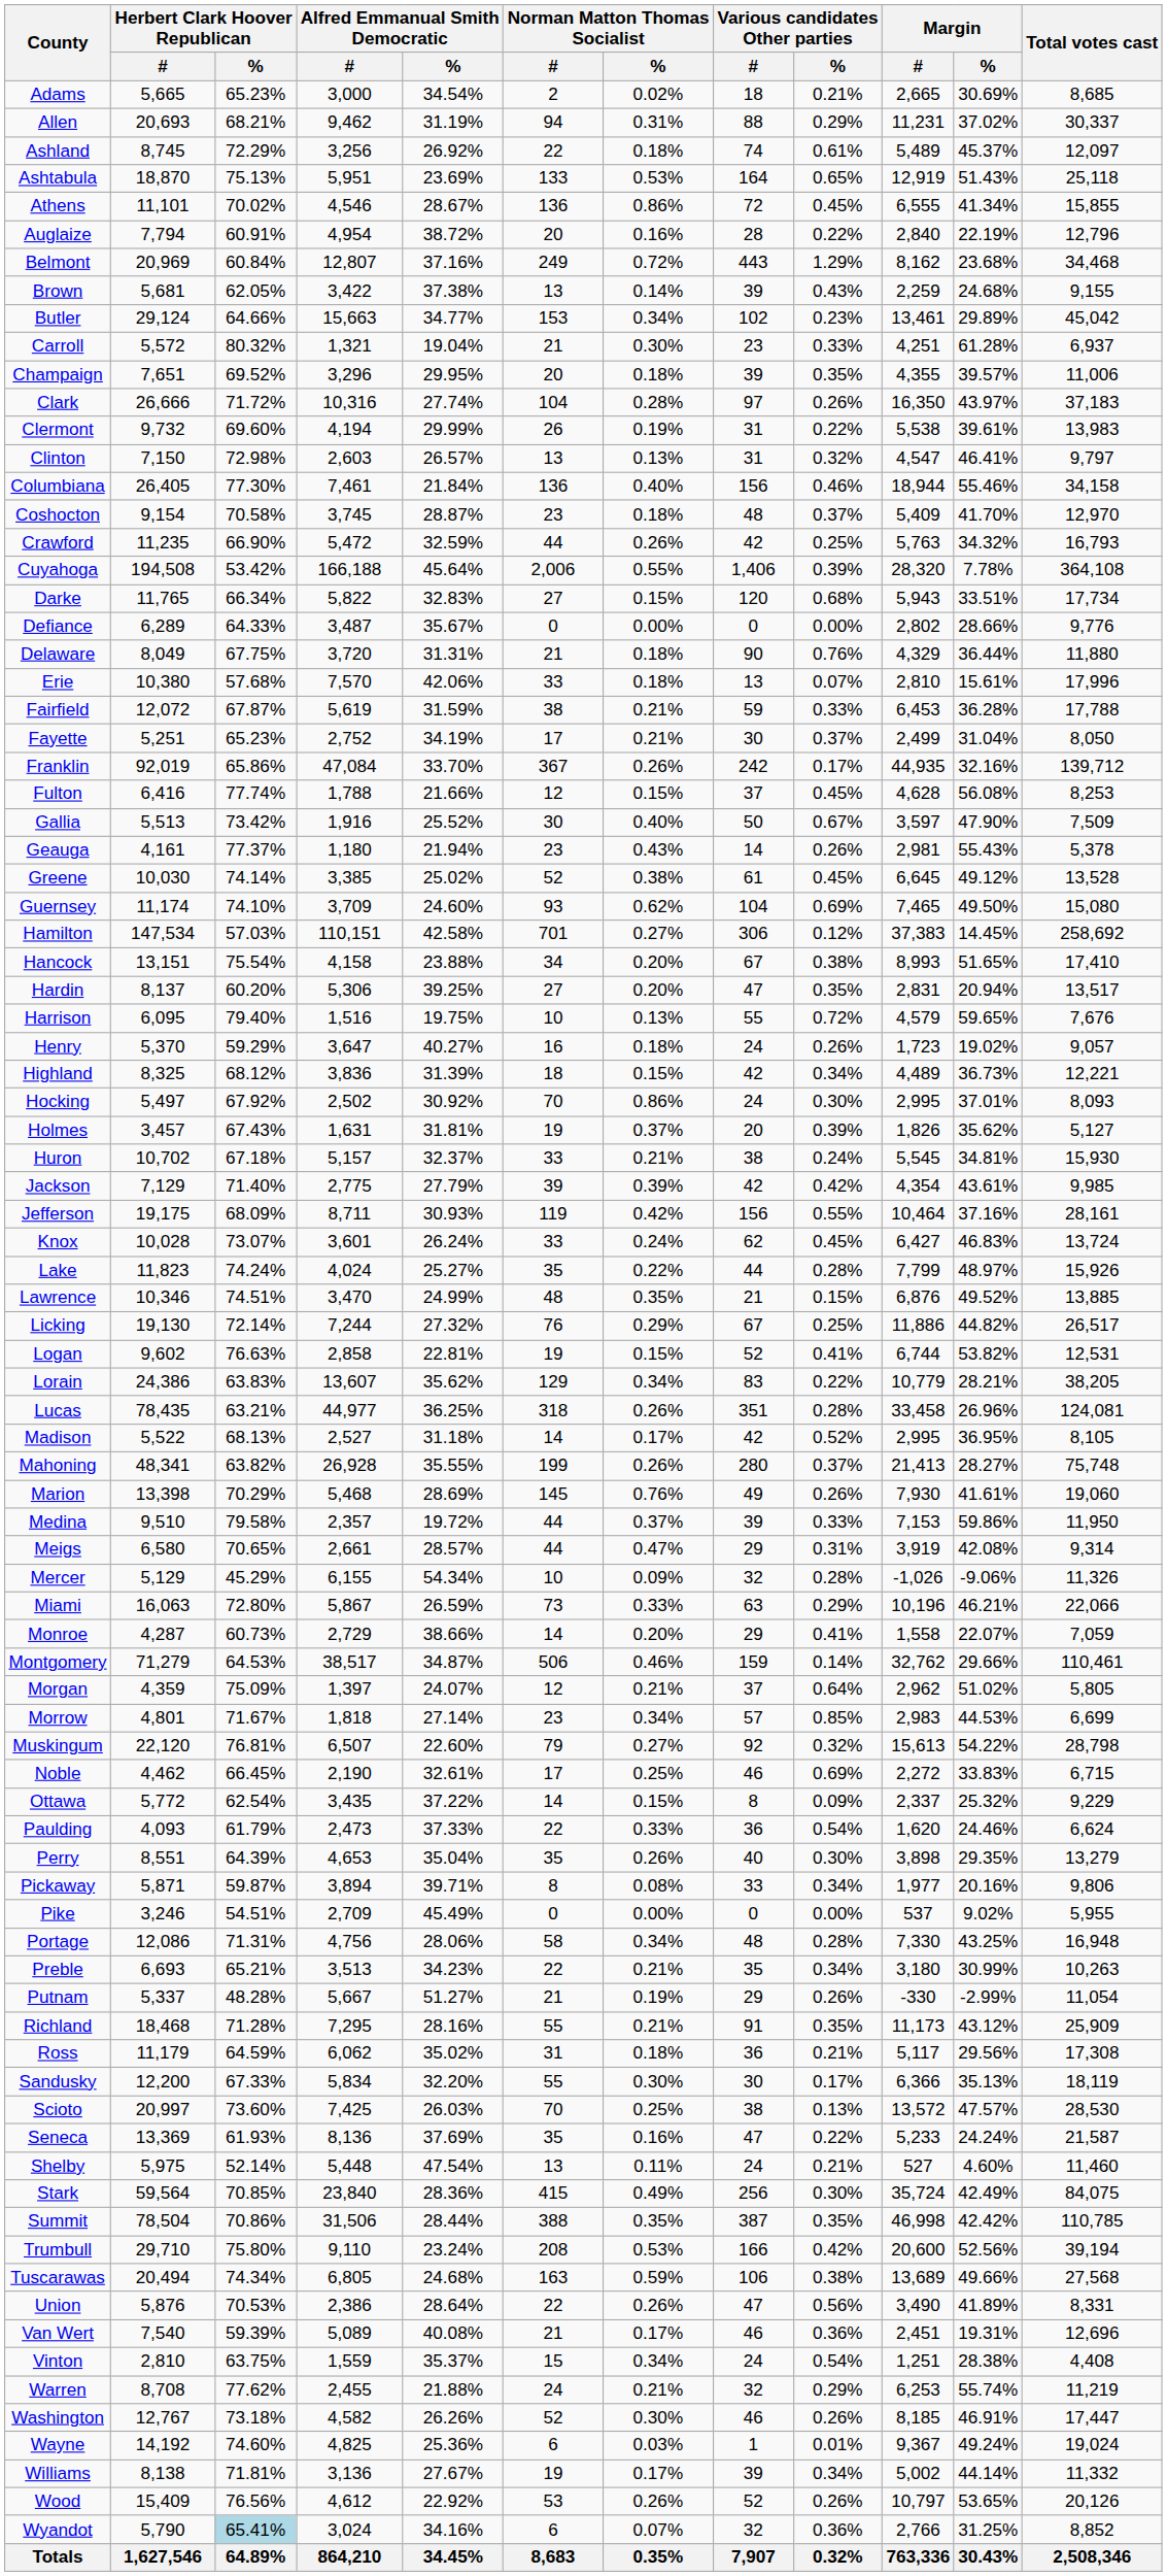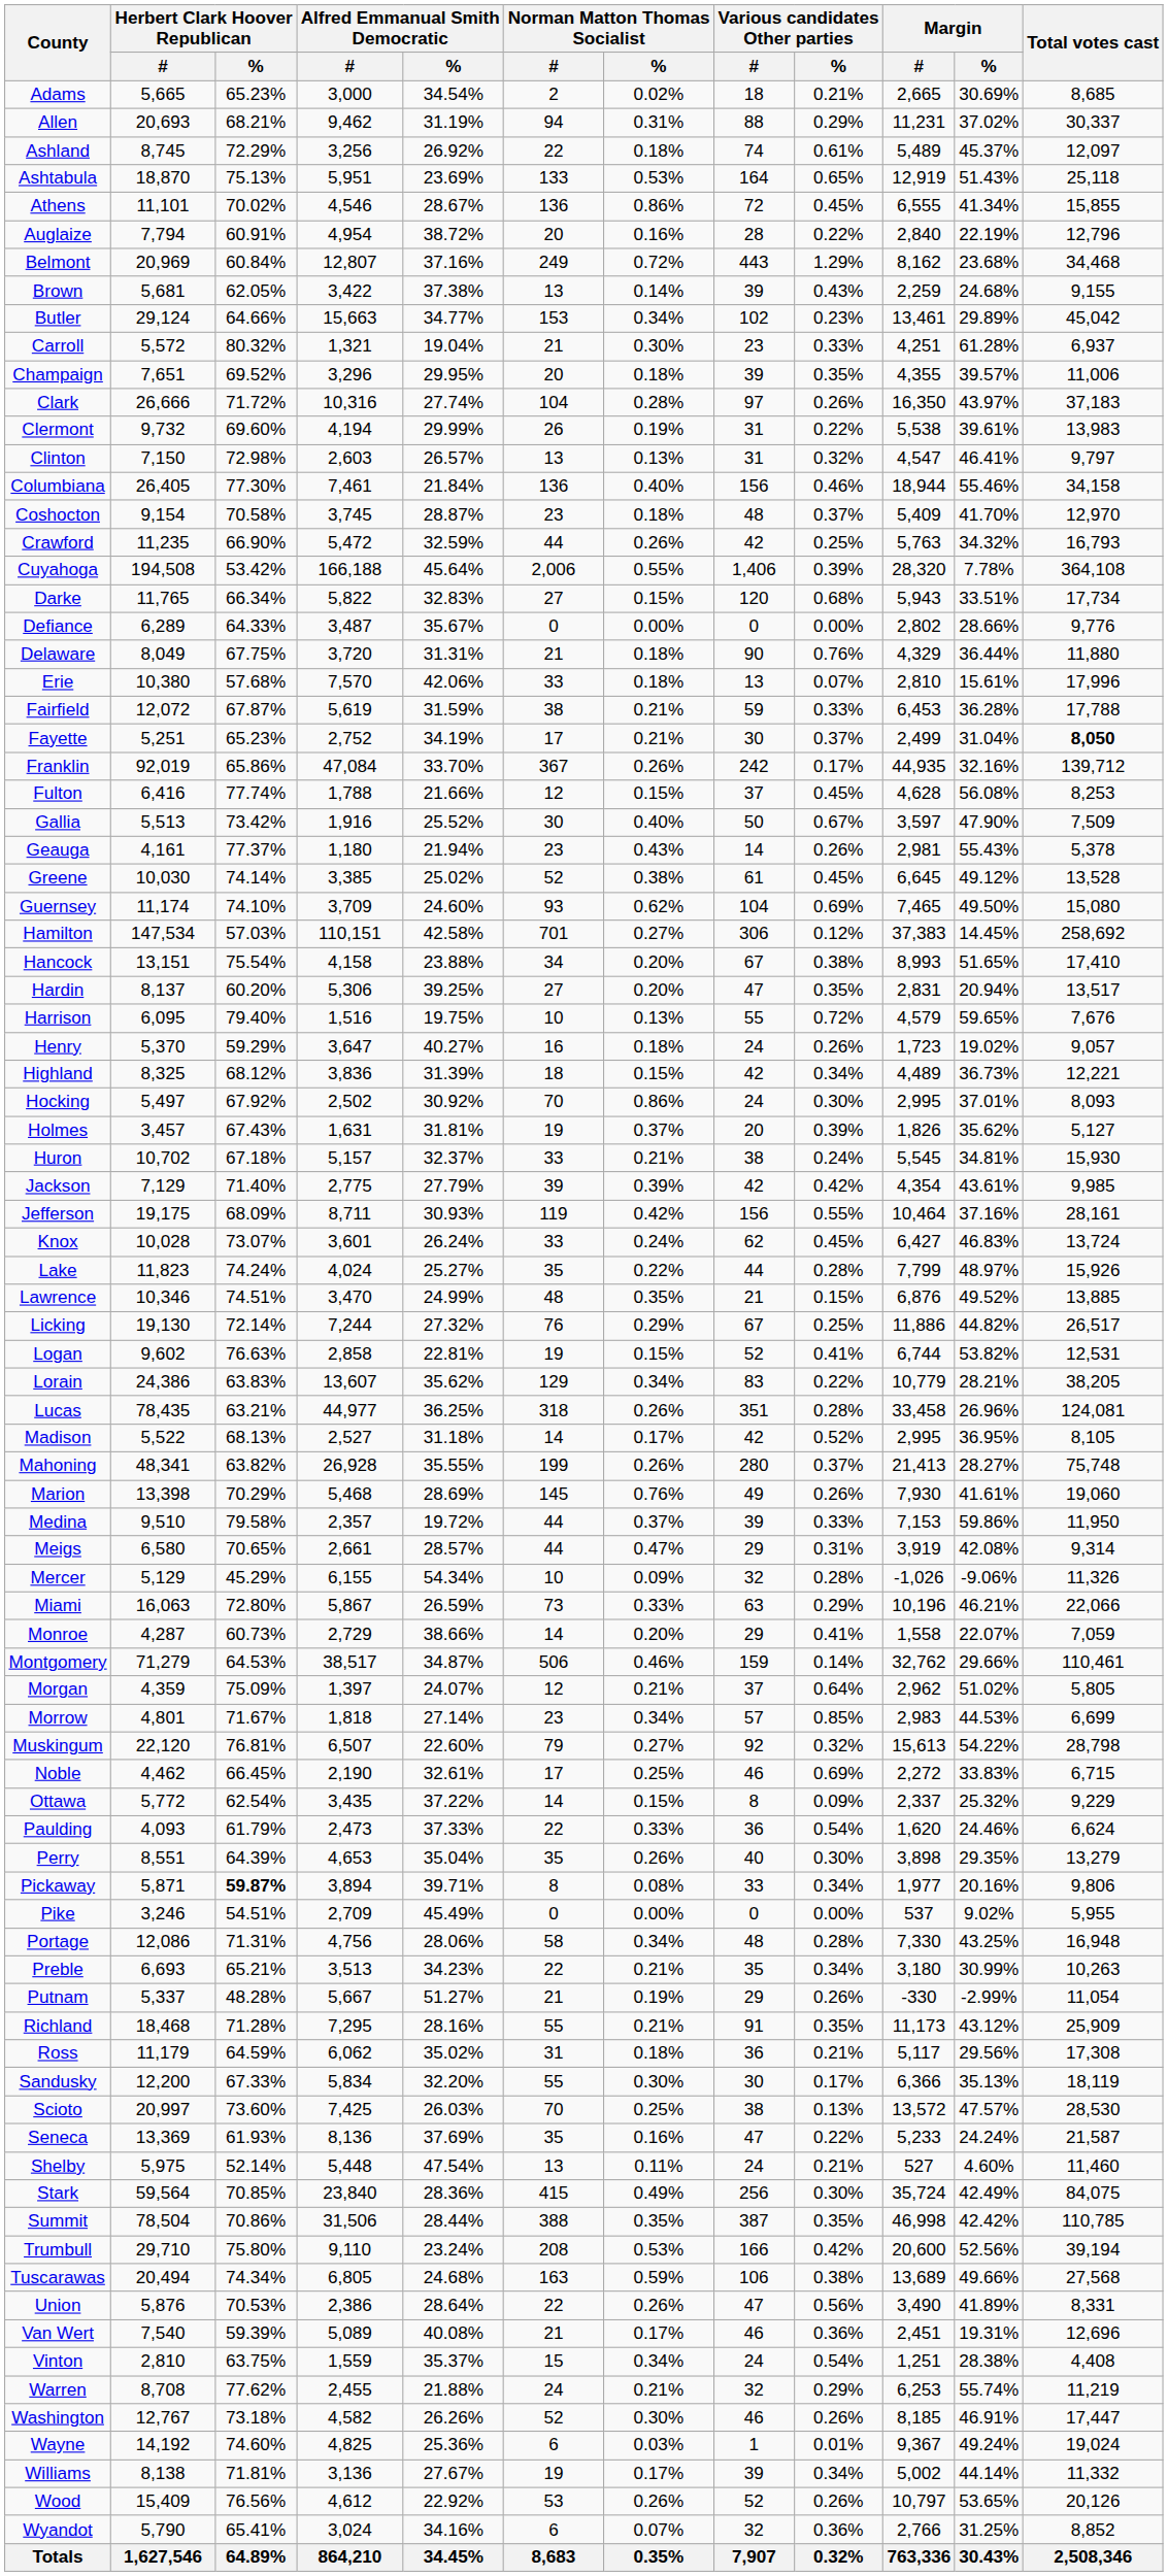Fayette | Total votes cast: normal -> bold
Pickaway | Herbert Clark Hoover Republican / %: normal -> bold
Wyandot | Herbert Clark Hoover Republican / %: lightblue background -> no background
